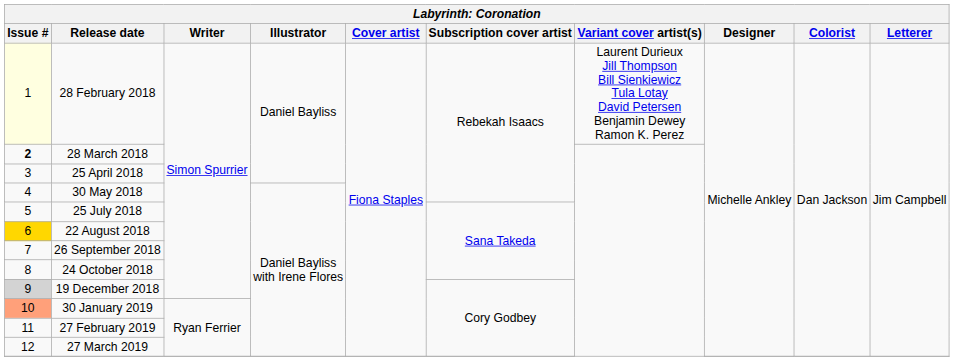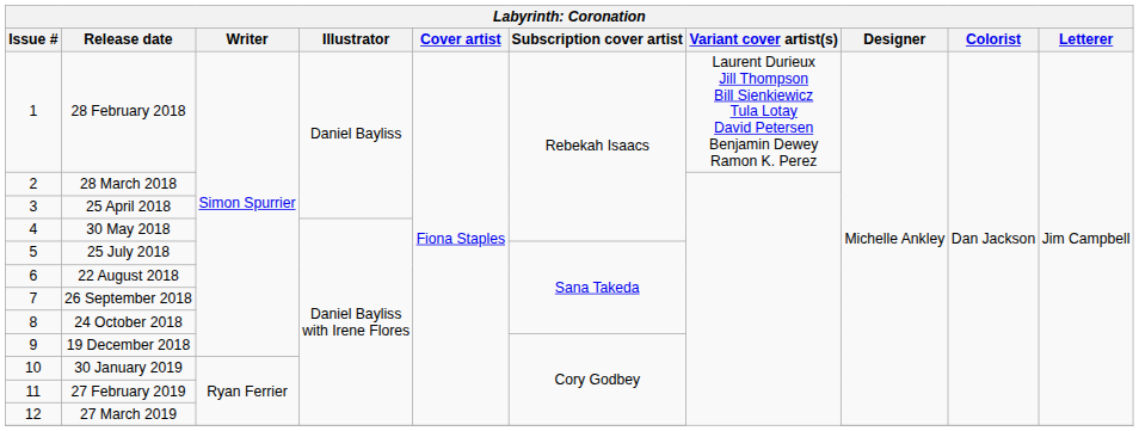28 February 2018 | Issue #: lightyellow background -> no background
28 March 2018 | Issue #: bold -> normal
22 August 2018 | Issue #: gold background -> no background
19 December 2018 | Issue #: lightgrey background -> no background
30 January 2019 | Issue #: lightsalmon background -> no background
